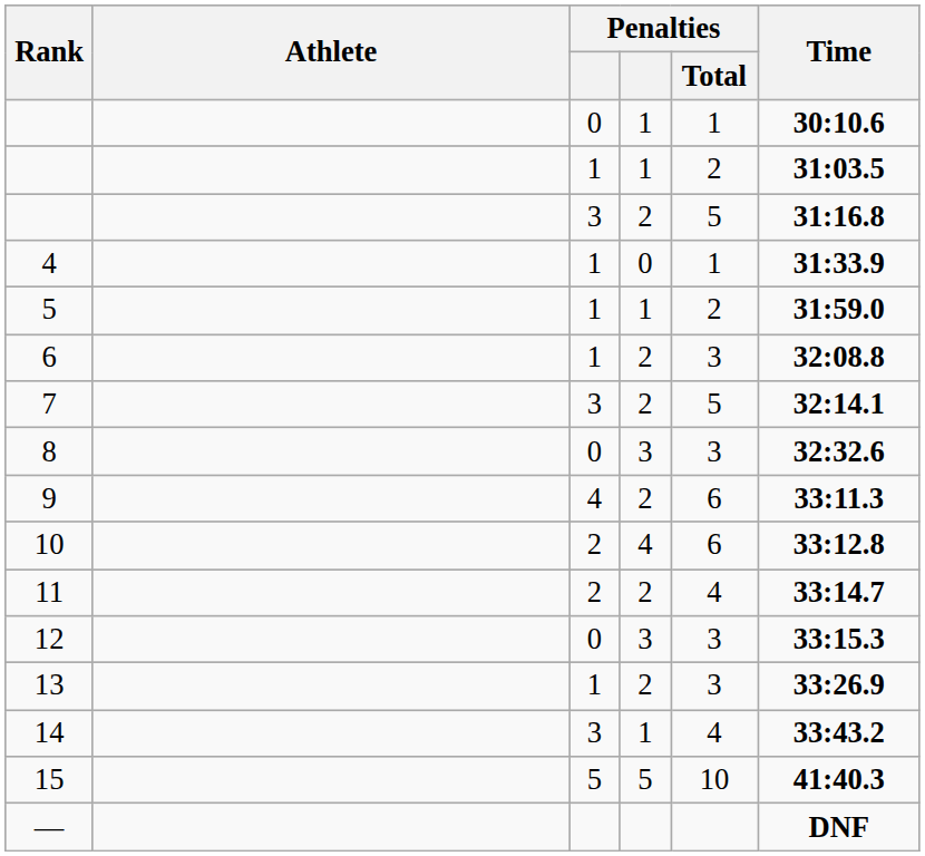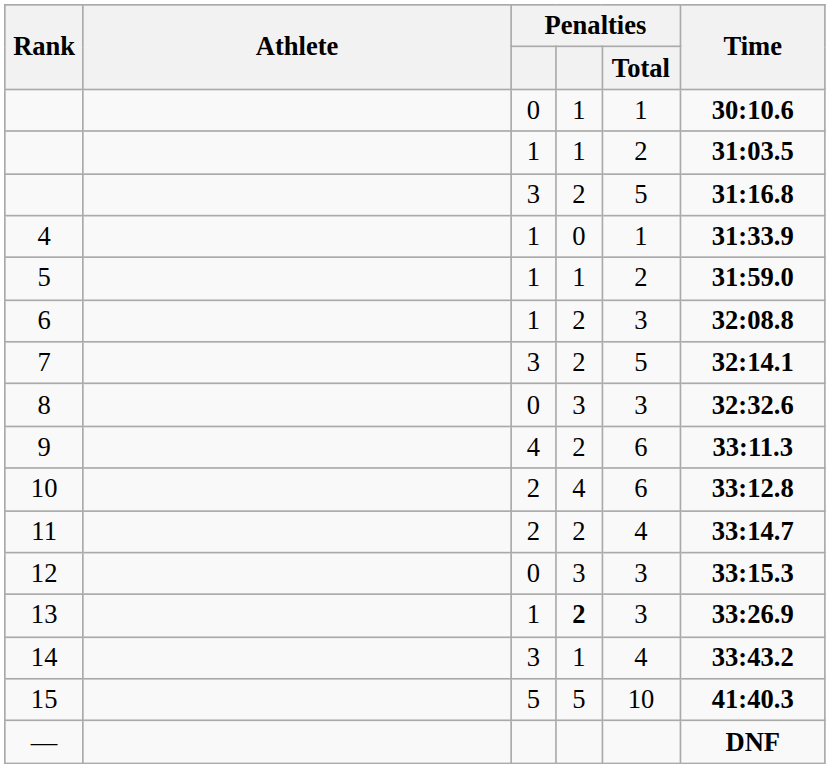13 | column 4: normal -> bold
